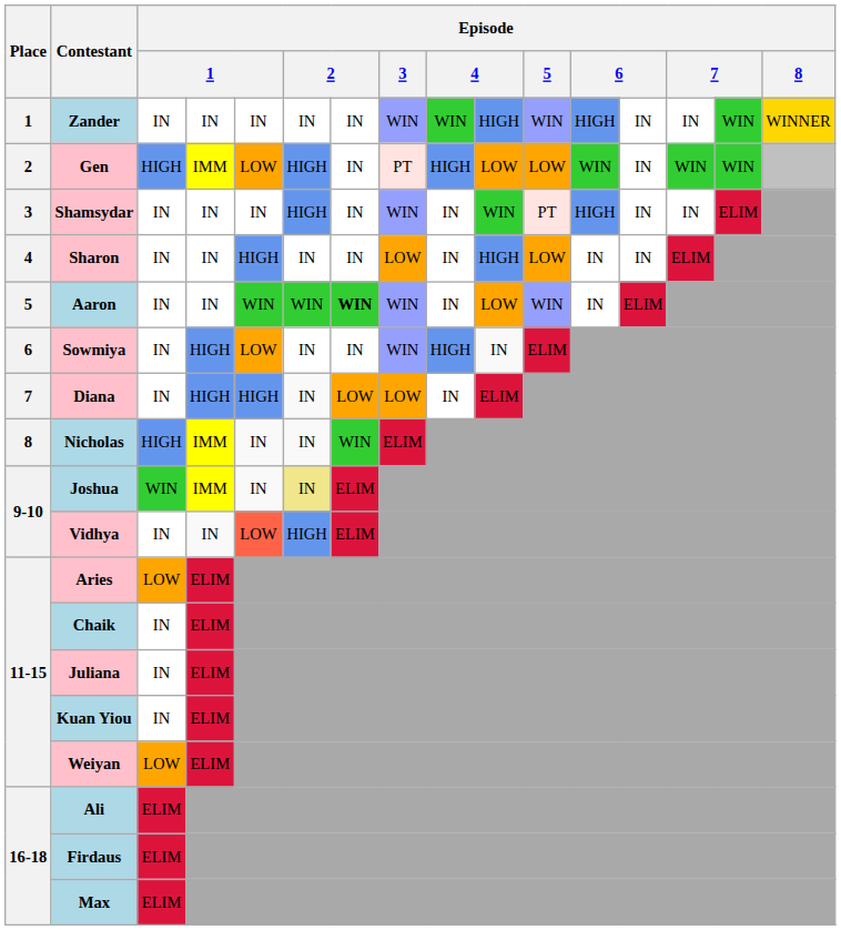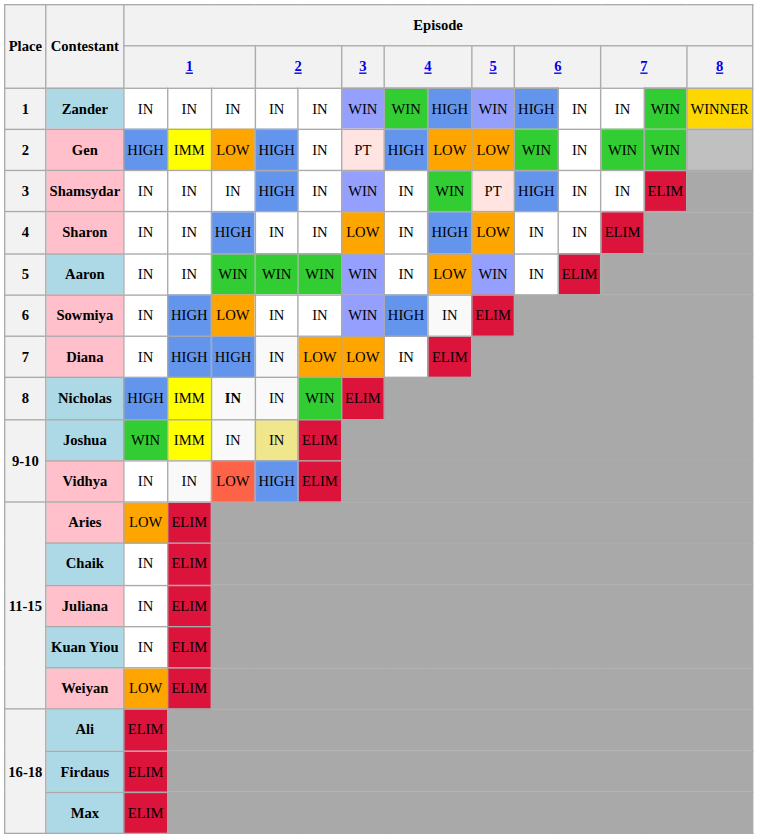Aaron | column 7: bold -> normal
Nicholas | column 5: normal -> bold
